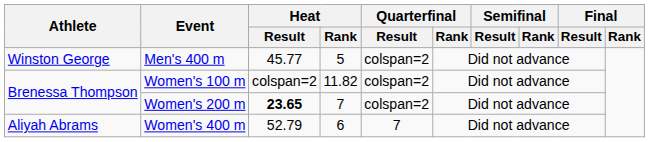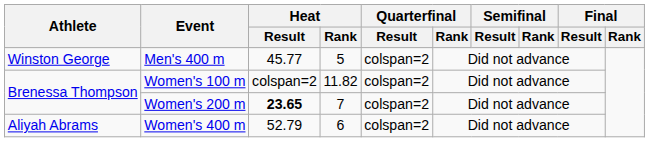Women's 400 m | Quarterfinal / Result: 7 -> colspan=2
